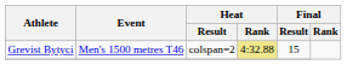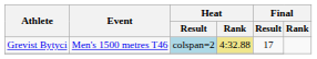Grevist Bytyci | Heat / Result: no background -> lightblue background
Grevist Bytyci | Final / Result: 15 -> 17
